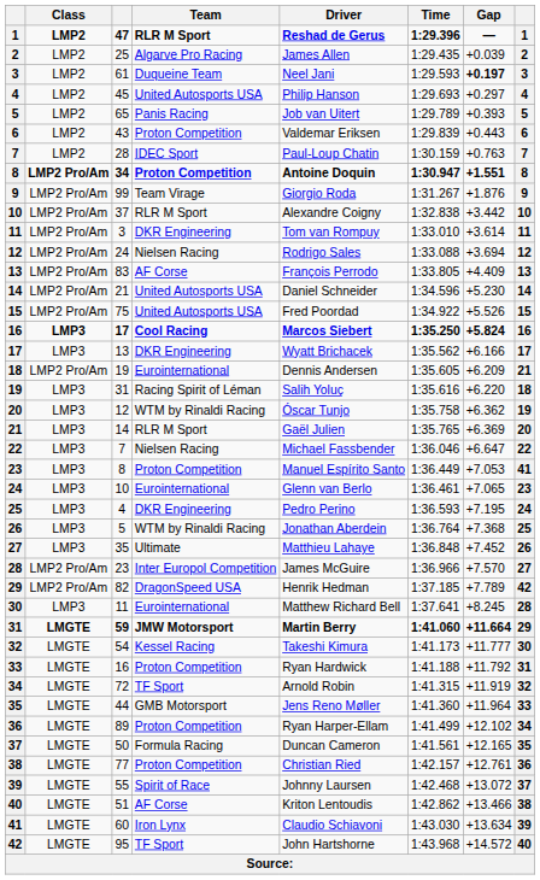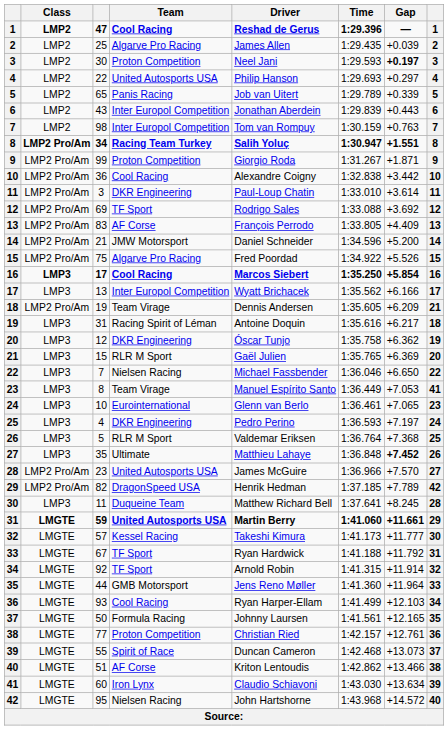row 2 | Team: RLR M Sport -> Cool Racing
row 4 | column 3: 61 -> 30
row 4 | Team: Duqueine Team -> Proton Competition
row 5 | column 3: 45 -> 22
row 6 | Gap: +0.393 -> +0.339
row 7 | Team: Proton Competition -> Inter Europol Competition
row 7 | Driver: Valdemar Eriksen -> Jonathan Aberdein
row 8 | column 3: 28 -> 98
row 8 | Team: IDEC Sport -> Inter Europol Competition
row 8 | Driver: Paul-Loup Chatin -> Tom van Rompuy
row 9 | Team: Proton Competition -> Racing Team Turkey
row 9 | Driver: Antoine Doquin -> Salih Yoluç
row 10 | Team: Team Virage -> Proton Competition
row 10 | Gap: +1.876 -> +1.871
row 11 | column 3: 37 -> 36
row 11 | Team: RLR M Sport -> Cool Racing
row 12 | Driver: Tom van Rompuy -> Paul-Loup Chatin
row 13 | column 3: 24 -> 69
row 13 | Team: Nielsen Racing -> TF Sport
row 13 | Gap: +3.694 -> +3.692
row 15 | Team: United Autosports USA -> JMW Motorsport
row 15 | Gap: +5.230 -> +5.200
row 16 | Team: United Autosports USA -> Algarve Pro Racing
row 17 | Gap: +5.824 -> +5.854
row 18 | Team: DKR Engineering -> Inter Europol Competition
row 19 | Team: Eurointernational -> Team Virage
row 20 | Driver: Salih Yoluç -> Antoine Doquin
row 20 | Gap: +6.220 -> +6.217
row 21 | Team: WTM by Rinaldi Racing -> DKR Engineering
row 22 | column 3: 14 -> 15
row 23 | Gap: +6.647 -> +6.650
row 24 | Team: Proton Competition -> Team Virage
row 26 | Gap: +7.195 -> +7.197
row 27 | Team: WTM by Rinaldi Racing -> RLR M Sport
row 27 | Driver: Jonathan Aberdein -> Valdemar Eriksen
row 28 | Gap: normal -> bold
row 29 | Team: Inter Europol Competition -> United Autosports USA
row 31 | Team: Eurointernational -> Duqueine Team
row 32 | Team: JMW Motorsport -> United Autosports USA
row 32 | Gap: +11.664 -> +11.661
row 33 | column 3: 54 -> 57
row 34 | column 3: 16 -> 67
row 34 | Team: Proton Competition -> TF Sport
row 35 | column 3: 72 -> 92
row 35 | Gap: +11.919 -> +11.914
row 37 | column 3: 89 -> 93
row 37 | Team: Proton Competition -> Cool Racing
row 37 | Gap: +12.102 -> +12.103
row 38 | Driver: Duncan Cameron -> Johnny Laursen
row 40 | Driver: Johnny Laursen -> Duncan Cameron
row 40 | Gap: +13.072 -> +13.073
row 43 | Team: TF Sport -> Nielsen Racing
